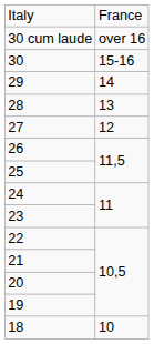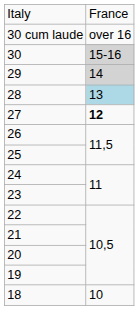30 | column 2: no background -> lightgrey background
29 | column 2: no background -> lightgrey background
28 | column 2: no background -> lightblue background
27 | column 2: normal -> bold
